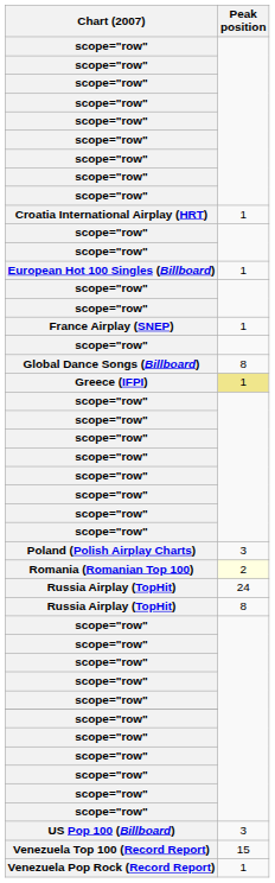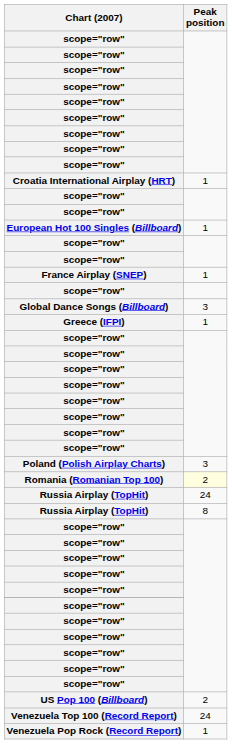row 19 | Peak position: 8 -> 3
row 20 | Peak position: khaki background -> no background
row 44 | Peak position: 3 -> 2
row 45 | Peak position: 15 -> 24
